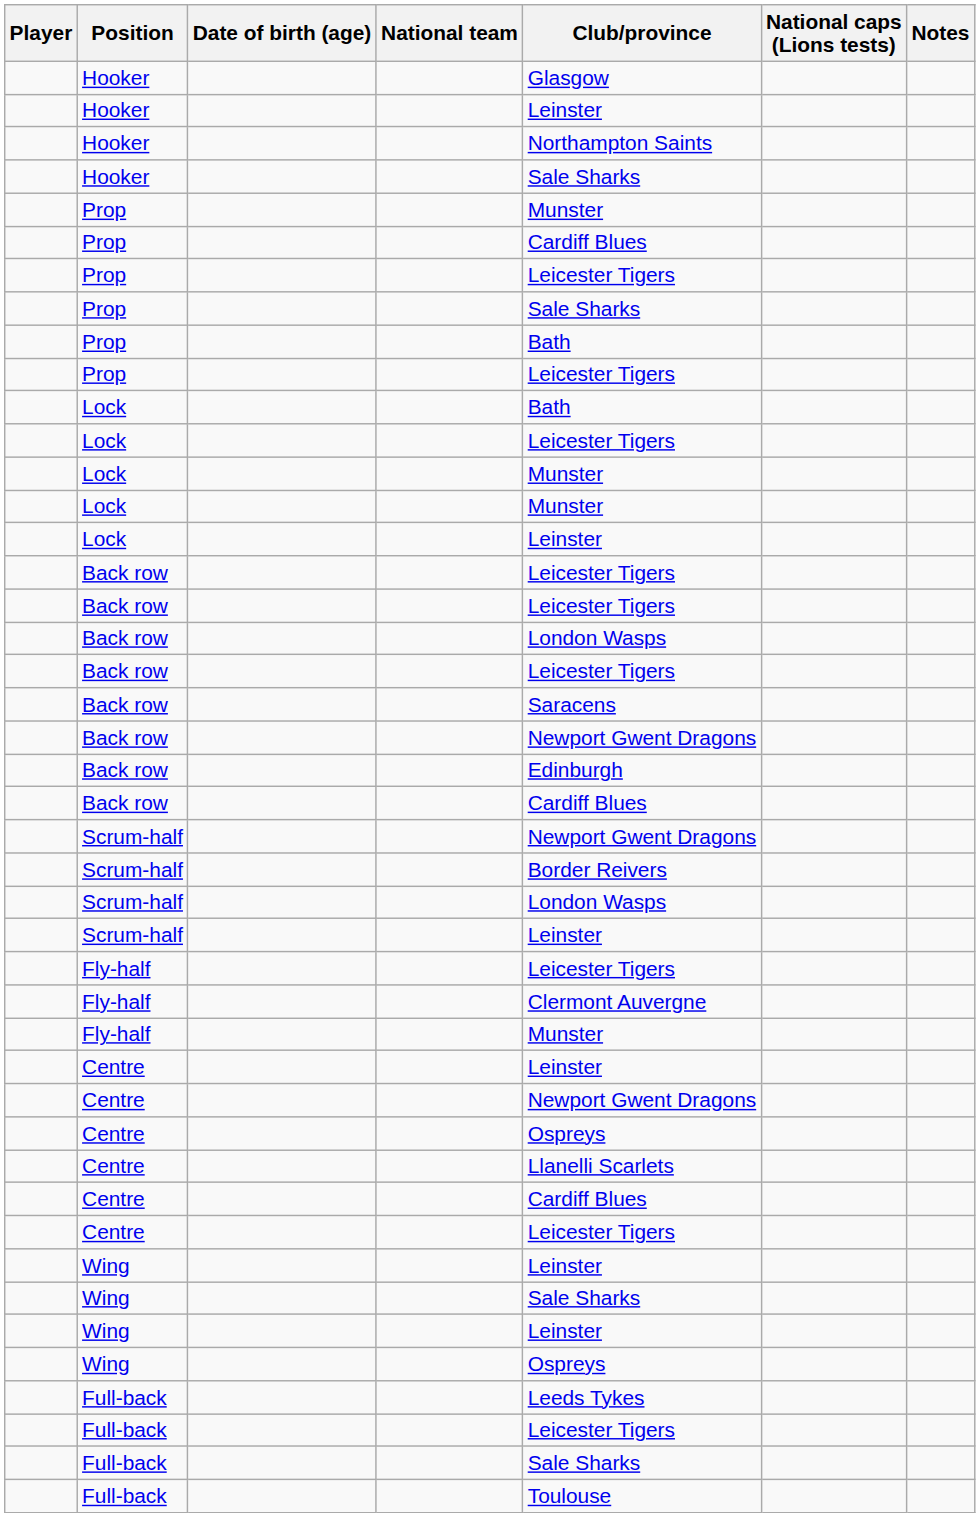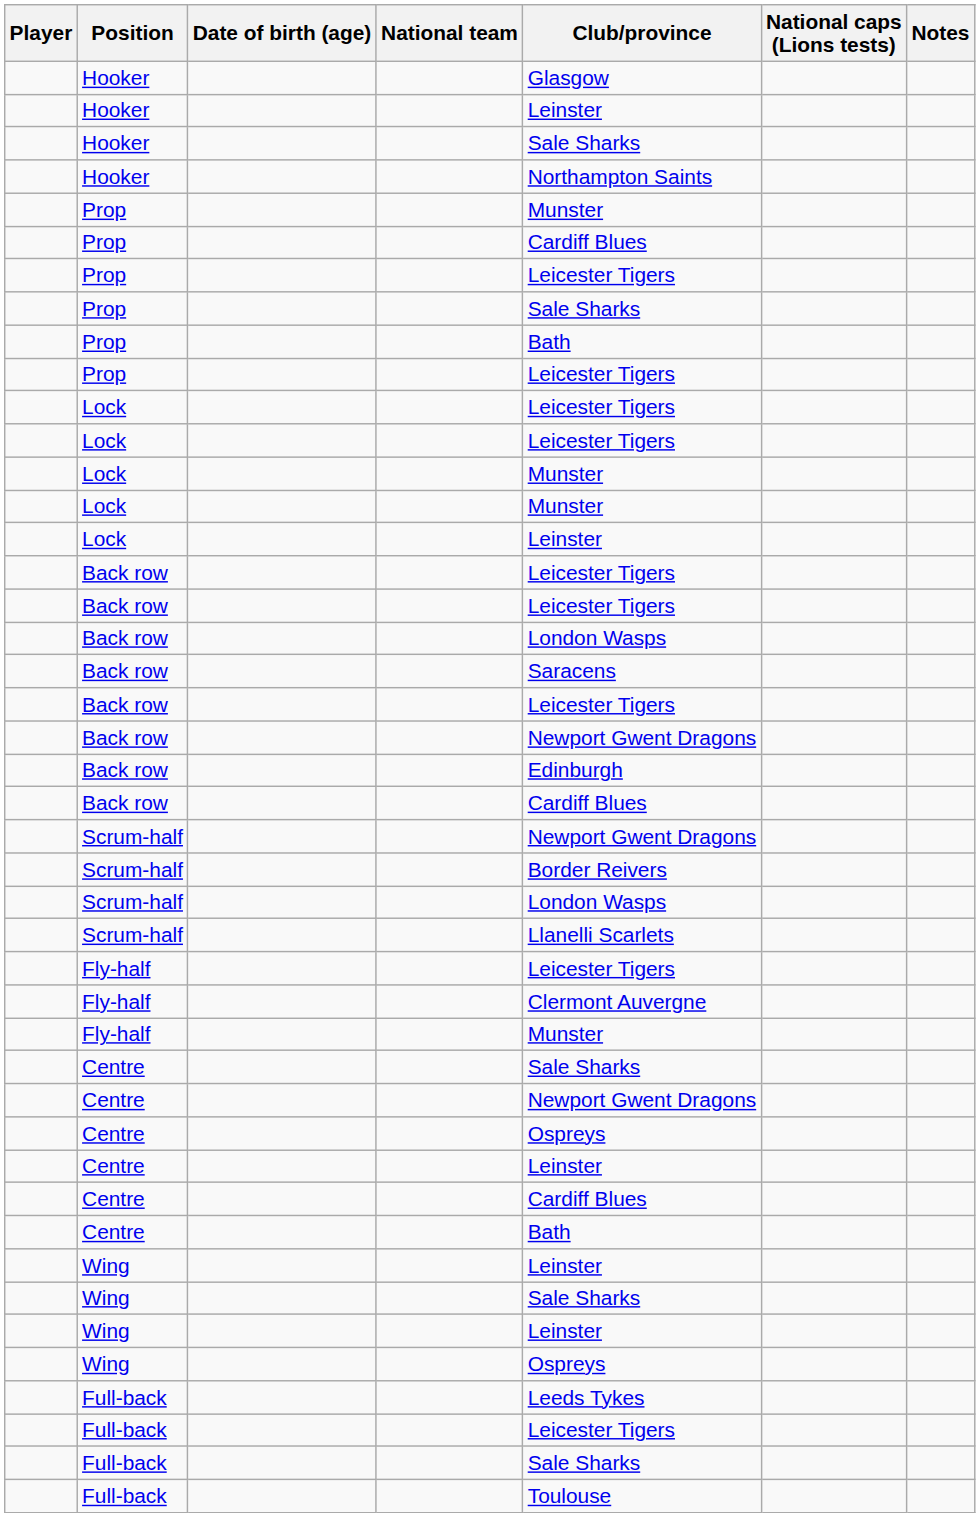row 4 | Club/province: Northampton Saints -> Sale Sharks
row 5 | Club/province: Sale Sharks -> Northampton Saints
row 12 | Club/province: Bath -> Leicester Tigers
row 20 | Club/province: Leicester Tigers -> Saracens
row 21 | Club/province: Saracens -> Leicester Tigers
row 28 | Club/province: Leinster -> Llanelli Scarlets
row 32 | Club/province: Leinster -> Sale Sharks
row 35 | Club/province: Llanelli Scarlets -> Leinster
row 37 | Club/province: Leicester Tigers -> Bath
